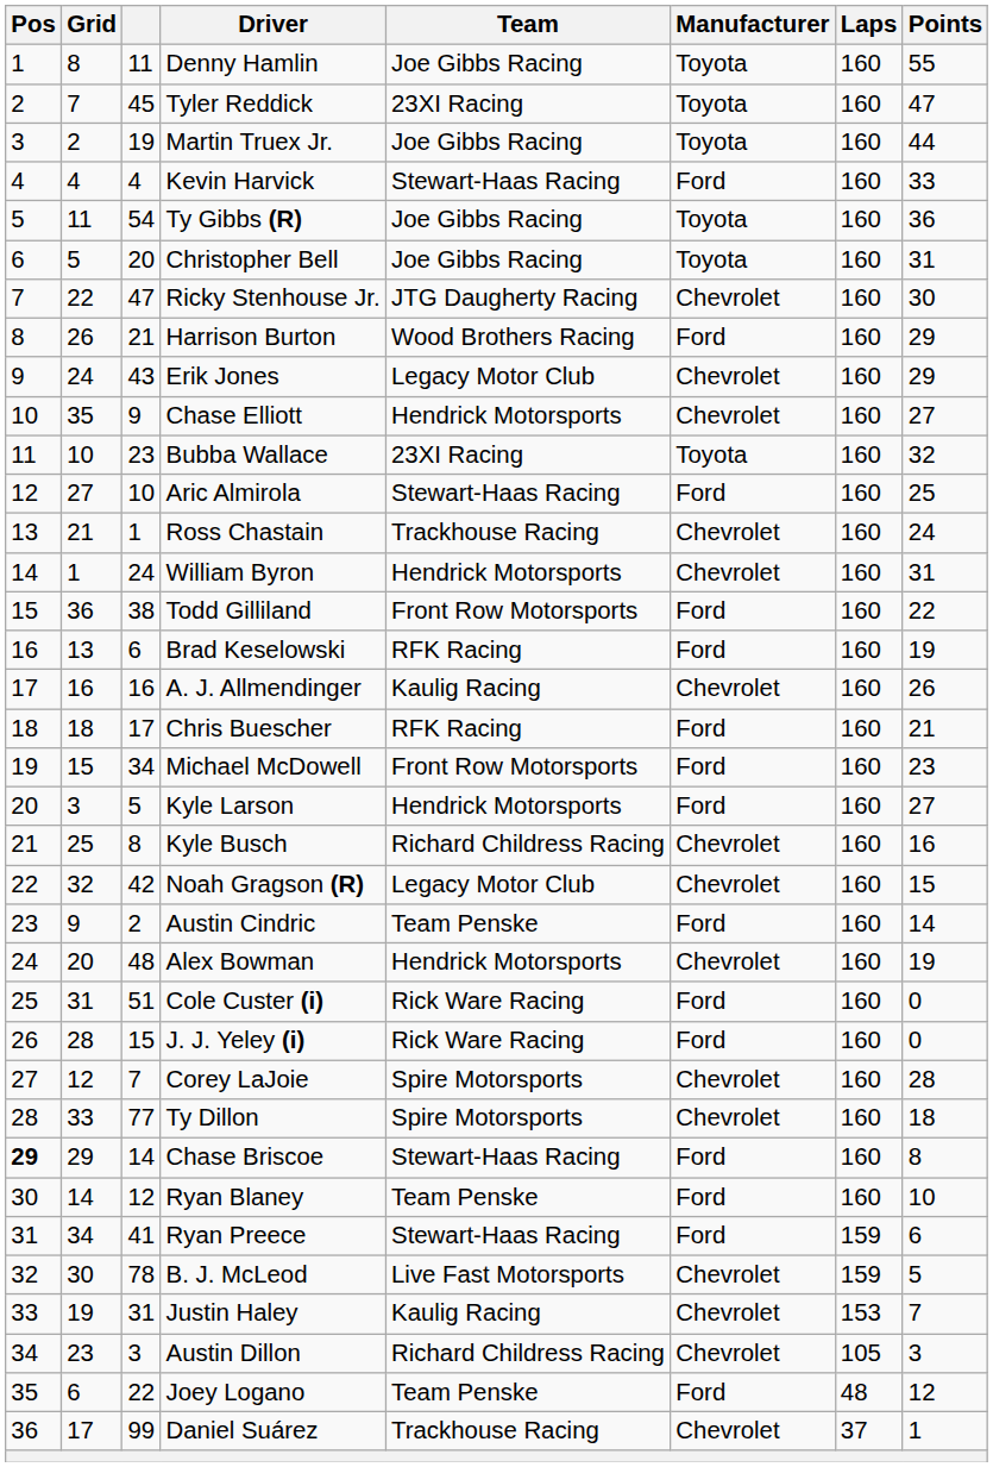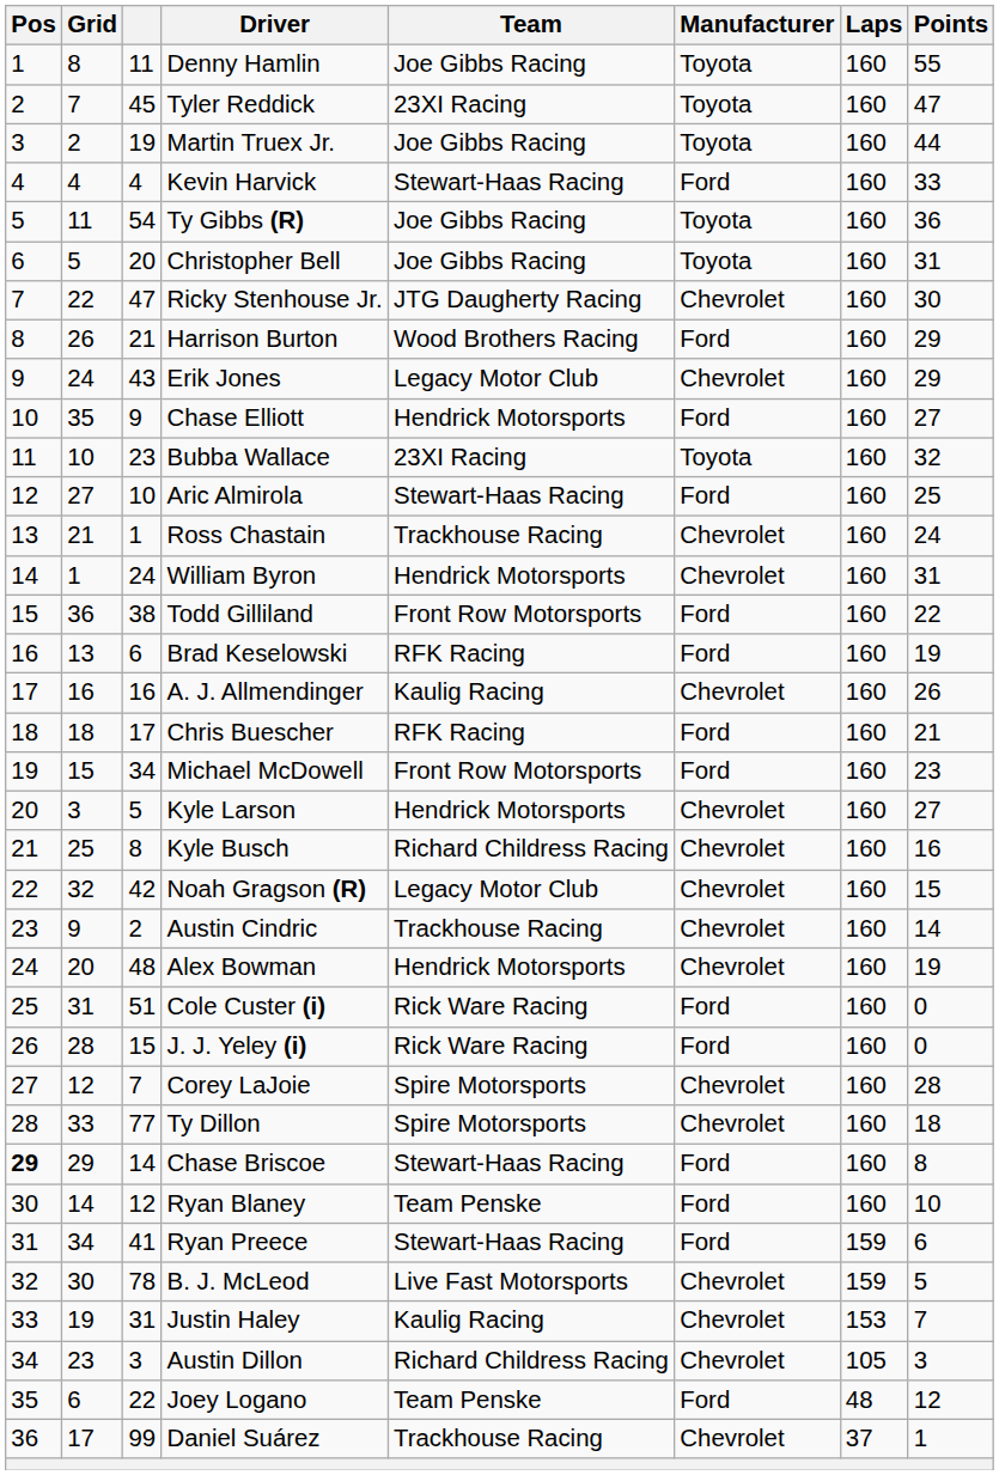Chase Elliott | Manufacturer: Chevrolet -> Ford
Kyle Larson | Manufacturer: Ford -> Chevrolet
Austin Cindric | Team: Team Penske -> Trackhouse Racing
Austin Cindric | Manufacturer: Ford -> Chevrolet
